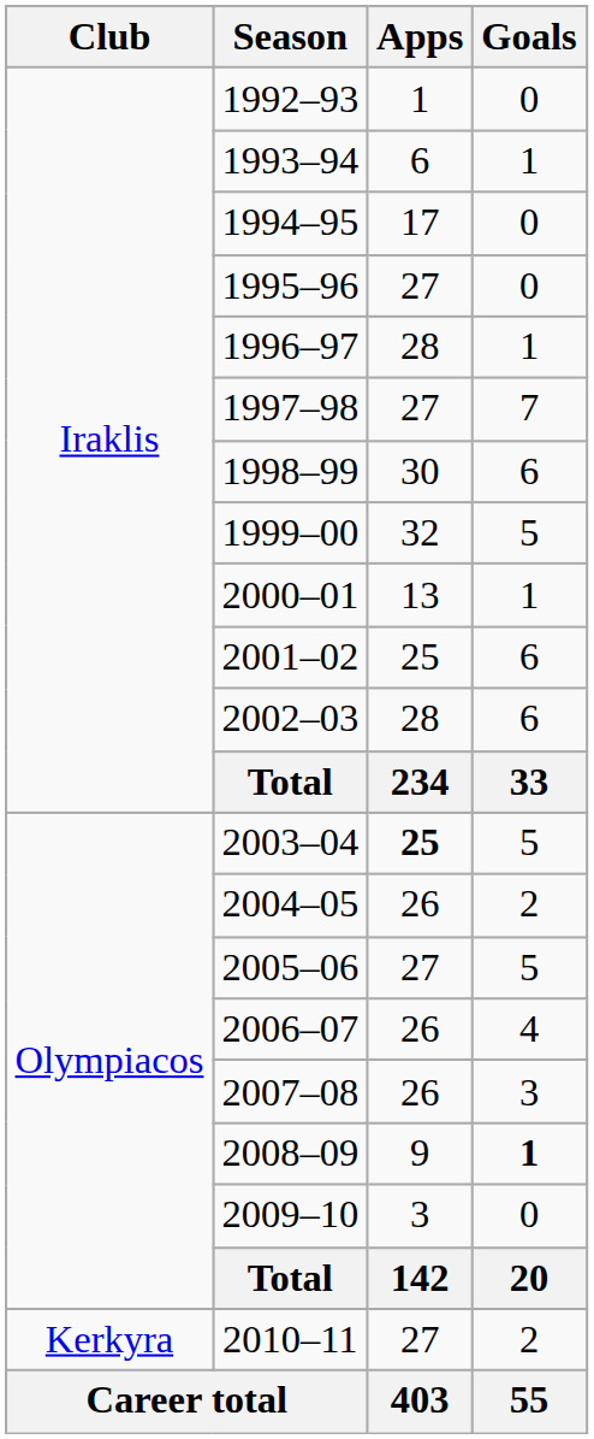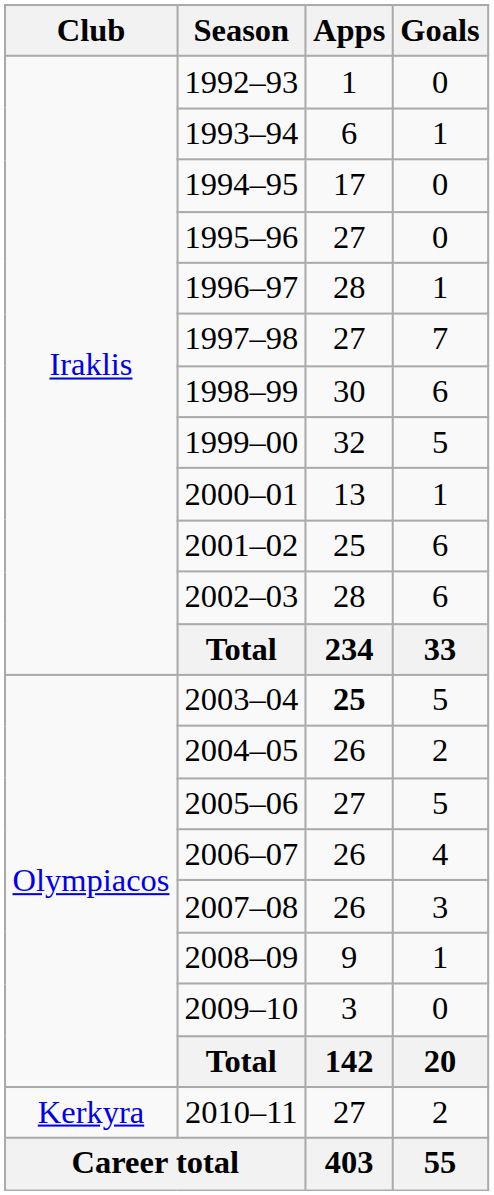2008–09 | Goals: bold -> normal
